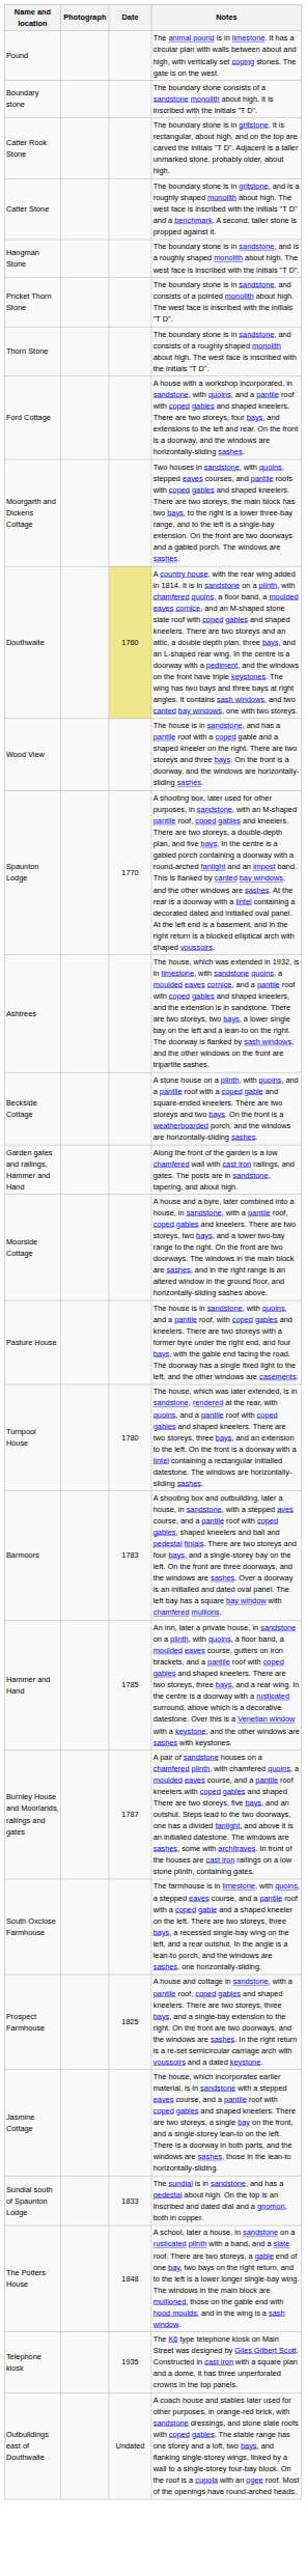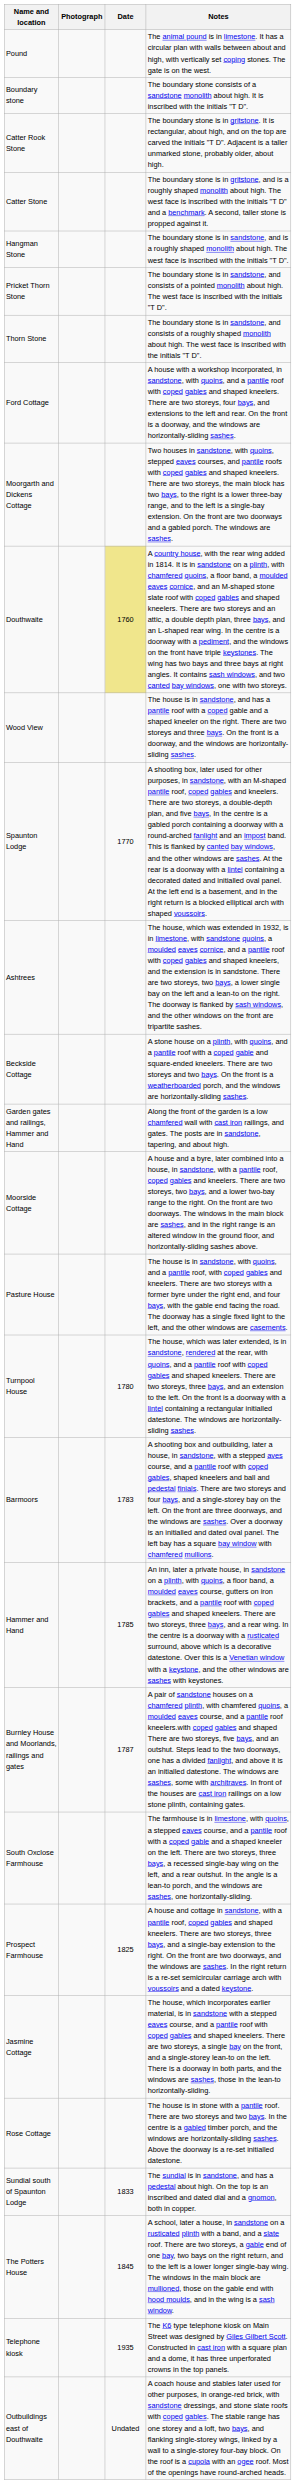+ row: Rose Cottage | The house is in stone with a pantile roof. There are two storeys and two bays. In the centre is a gabled timber porch, and the windows are horizontally-sliding sashes. Above the doorway is a re-set initialled datestone.
The Potters House | Date: 1848 -> 1845
